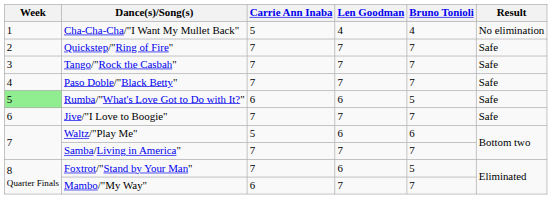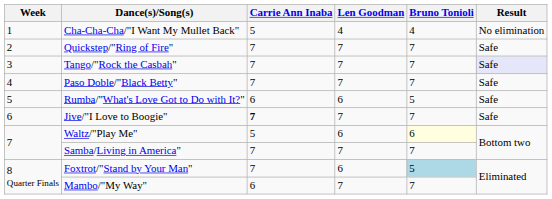Tango/"Rock the Casbah" | Result: no background -> lavender background
Rumba/"What's Love Got to Do with It?" | Week: lightgreen background -> no background
Jive/"I Love to Boogie" | Carrie Ann Inaba: normal -> bold
Waltz/"Play Me" | Bruno Tonioli: no background -> lightyellow background
Foxtrot/"Stand by Your Man" | Bruno Tonioli: no background -> lightblue background
